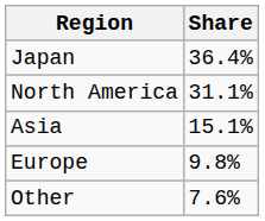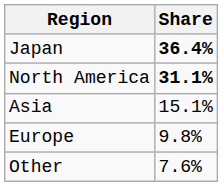Japan | Share: normal -> bold
North America | Share: normal -> bold
